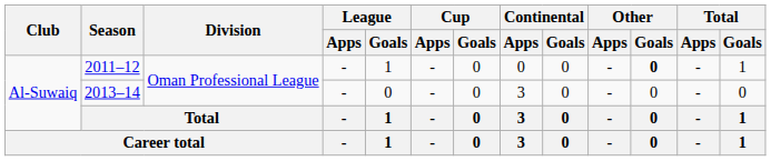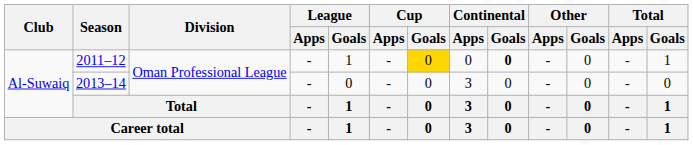2011–12 | Cup / Goals: no background -> gold background
2011–12 | Continental / Goals: normal -> bold
2011–12 | Other / Goals: bold -> normal
